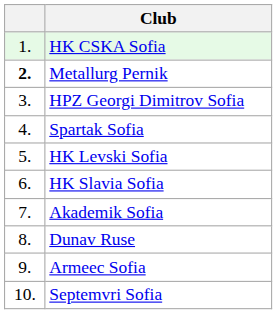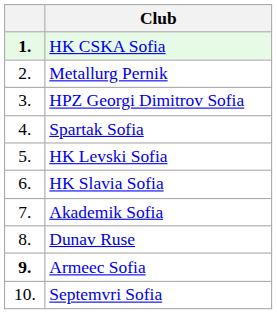HK CSKA Sofia | column 1: normal -> bold
Metallurg Pernik | column 1: bold -> normal
Armeec Sofia | column 1: normal -> bold
